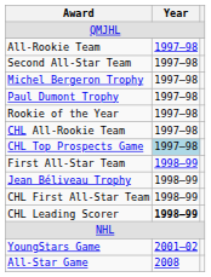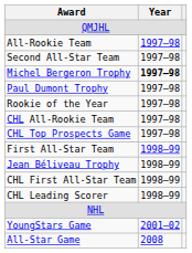Michel Bergeron Trophy | Year: normal -> bold
CHL Top Prospects Game | Year: lightblue background -> no background
CHL Leading Scorer | Year: bold -> normal
